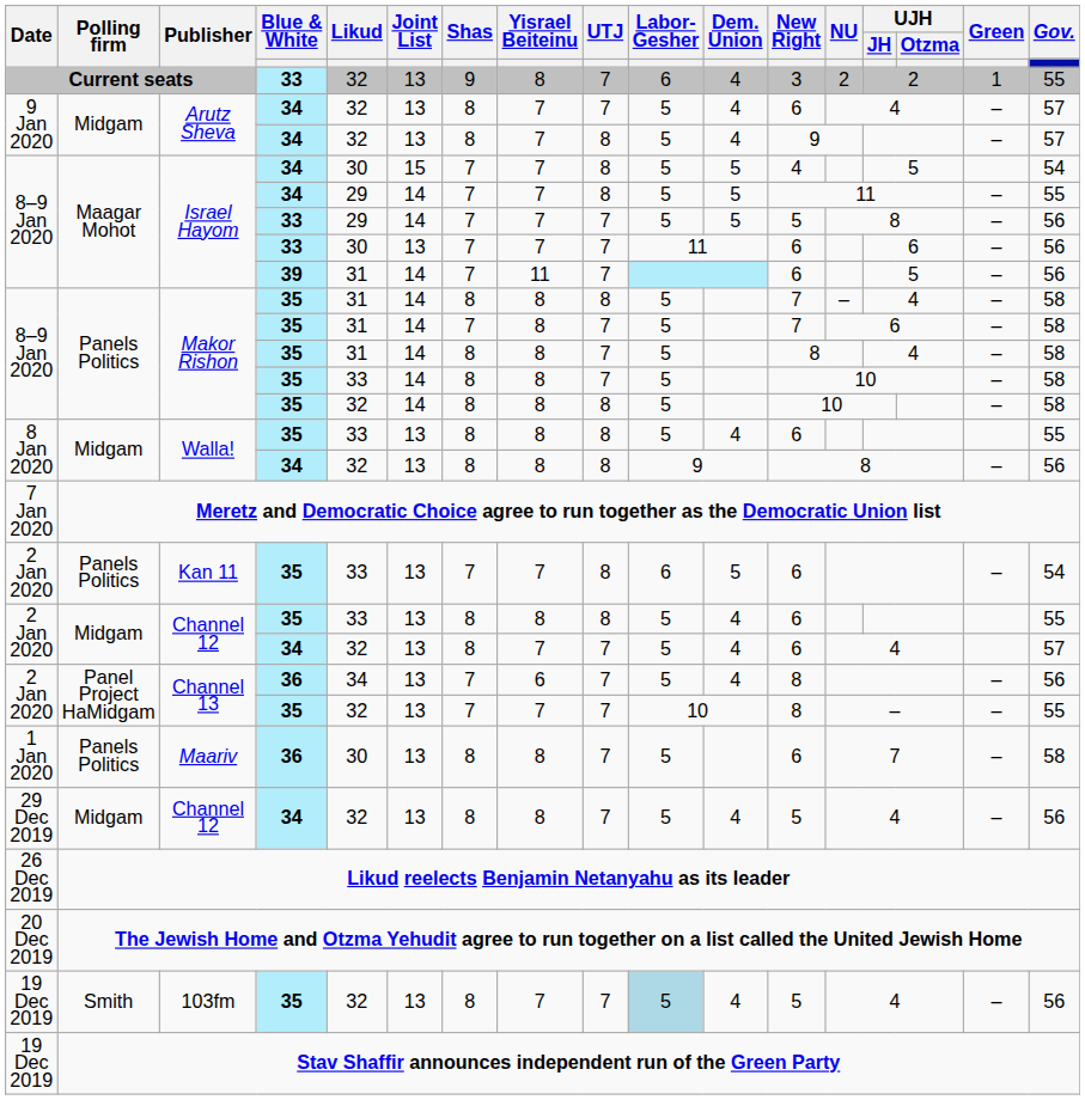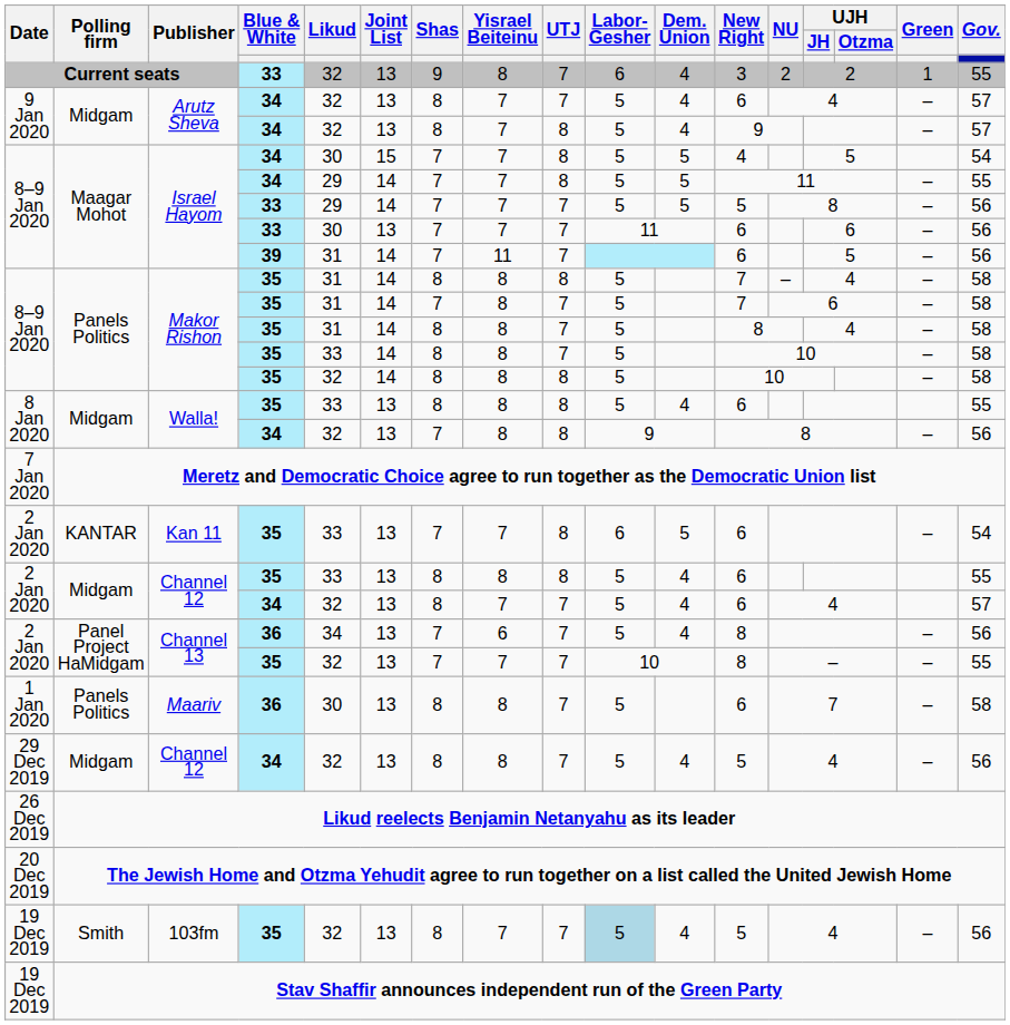Walla! / 34 | Shas: 8 -> 7
Kan 11 | Polling firm: Panels Politics -> KANTAR
